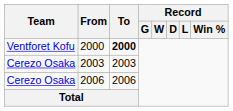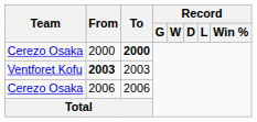row 3 | Team: Ventforet Kofu -> Cerezo Osaka
row 4 | Team: Cerezo Osaka -> Ventforet Kofu
row 4 | From: normal -> bold
